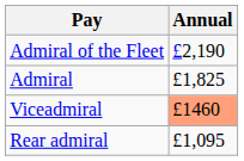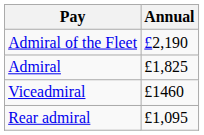Viceadmiral | Annual: lightsalmon background -> no background
